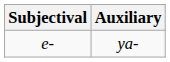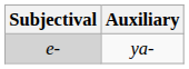ya- | Subjectival: no background -> lightgrey background
